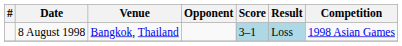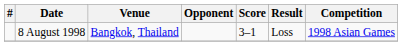8 August 1998 | Score: lightblue background -> no background
8 August 1998 | Result: lightblue background -> no background
